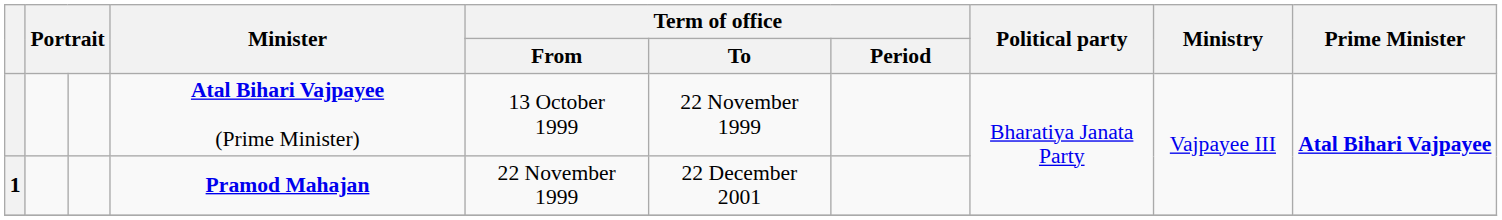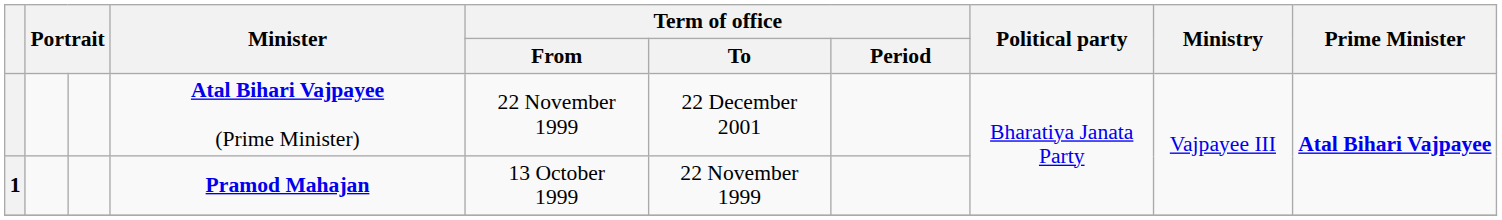Atal Bihari Vajpayee (Prime Minister) | Term of office / From: 13 October 1999 -> 22 November 1999
Atal Bihari Vajpayee (Prime Minister) | Term of office / To: 22 November 1999 -> 22 December 2001
Pramod Mahajan | Term of office / From: 22 November 1999 -> 13 October 1999
Pramod Mahajan | Term of office / To: 22 December 2001 -> 22 November 1999
